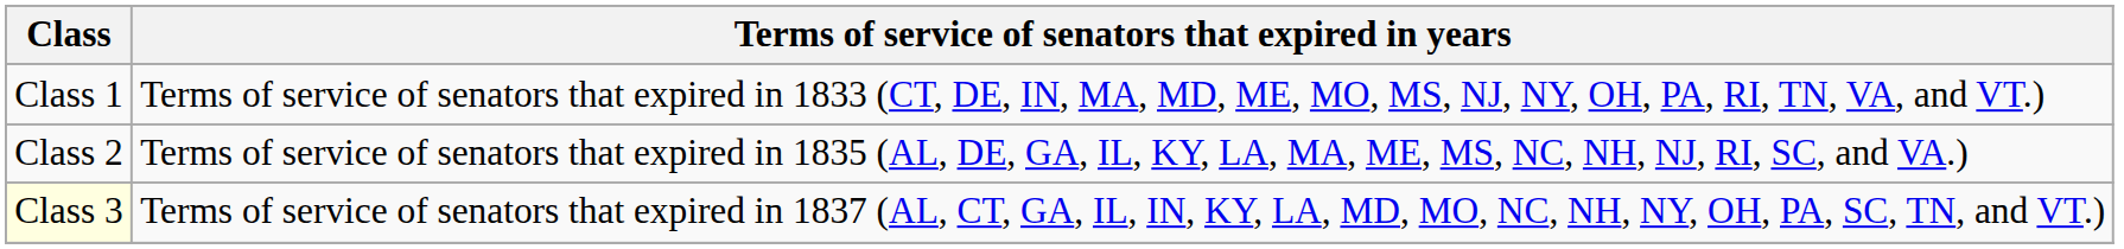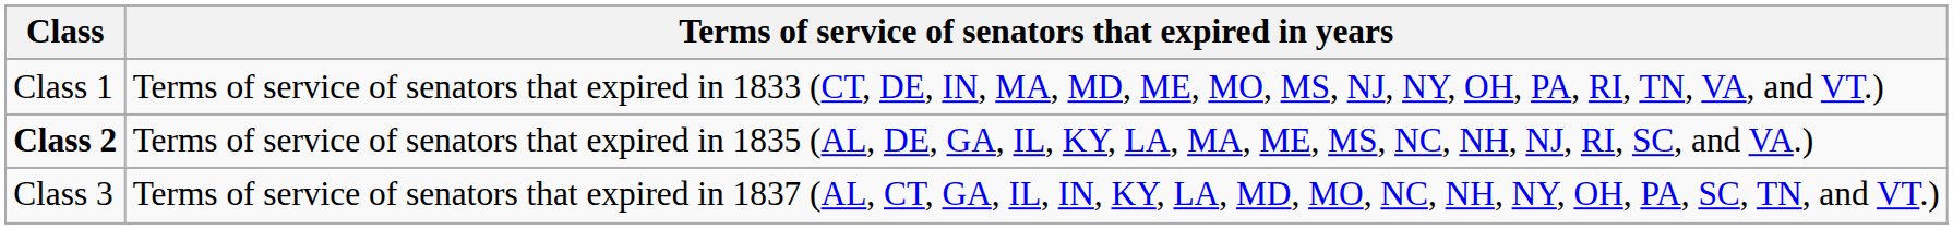Class 2 | Class: normal -> bold
Class 3 | Class: lightyellow background -> no background
